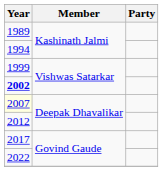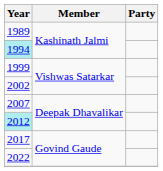1994 | Year: no background -> paleturquoise background
2002 | Year: bold -> normal
2007 | Year: lightyellow background -> no background
2012 | Year: no background -> paleturquoise background
